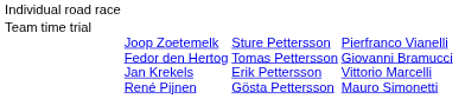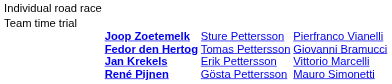Team time trial | column 2: normal -> bold
